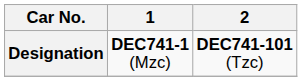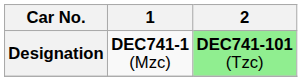Designation | 2: no background -> lightgreen background
